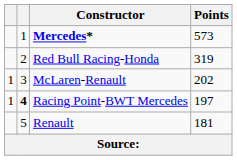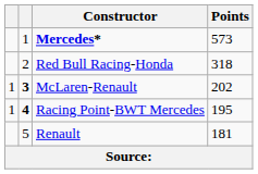Red Bull Racing-Honda | Points: 319 -> 318
McLaren-Renault | column 2: normal -> bold
Racing Point-BWT Mercedes | Points: 197 -> 195
